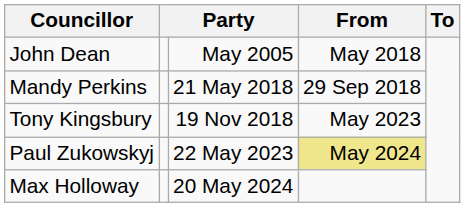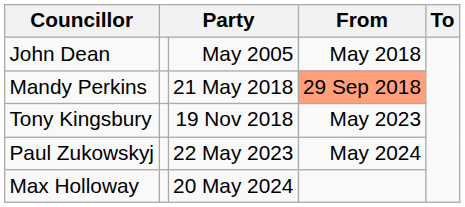Mandy Perkins | From: no background -> lightsalmon background
Paul Zukowskyj | From: khaki background -> no background
